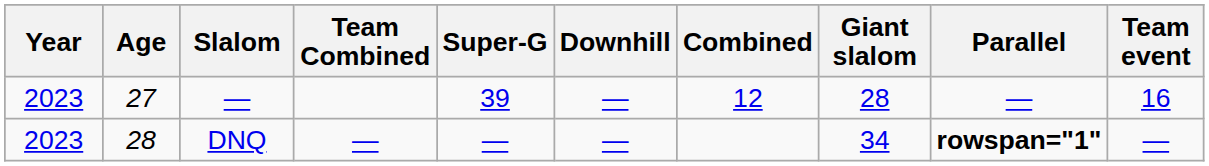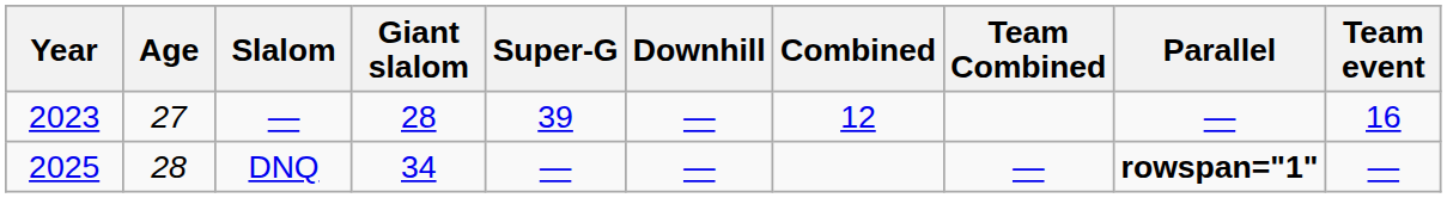columns swapped: Giant slalom <-> Team Combined
DNQ | Year: 2023 -> 2025
